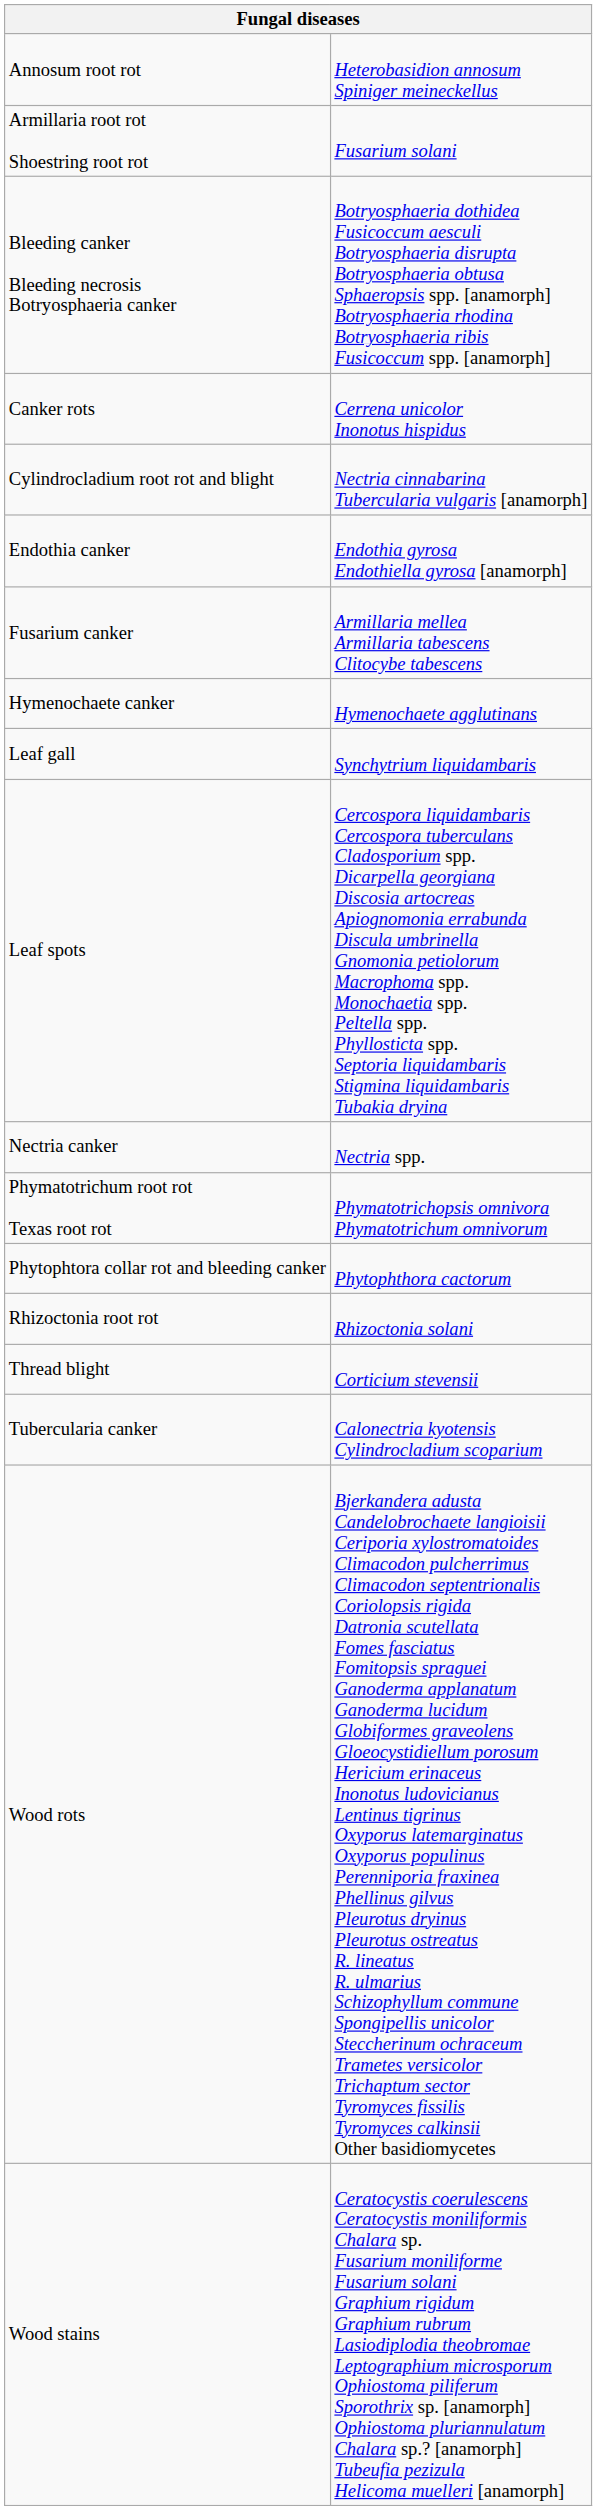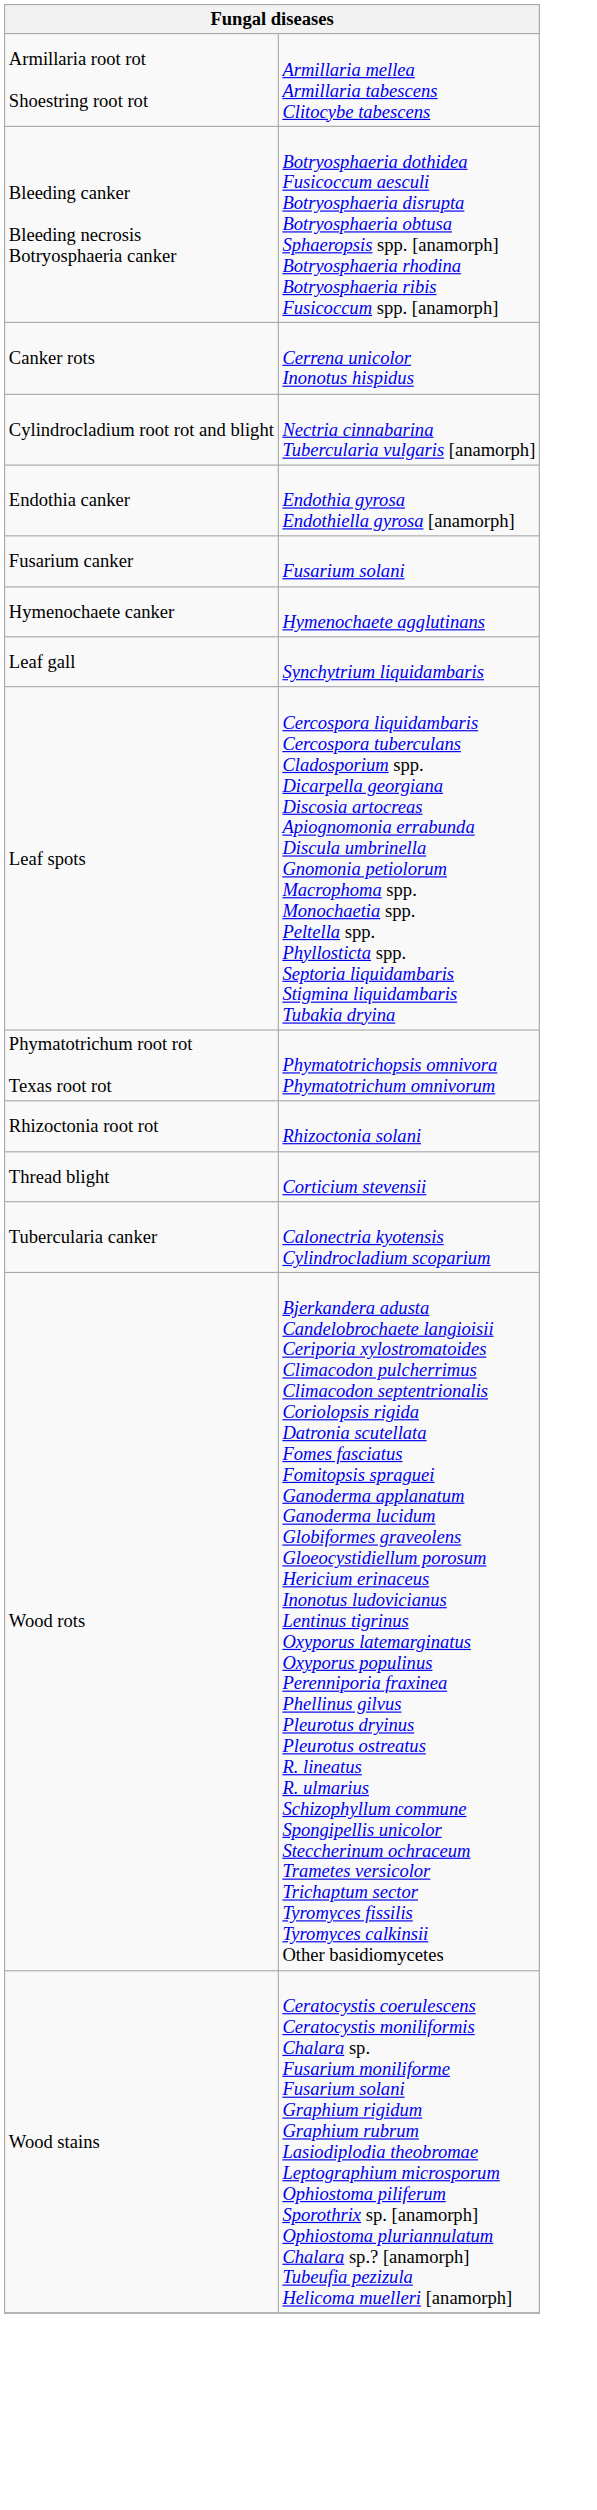- row: Annosum root rot | Heterobasidion annosum Spiniger meineckellus
Armillaria root rot Shoestring root rot | column 2: Fusarium solani -> Armillaria mellea Armillaria tabescens Clitocybe tabescens
Fusarium canker | column 2: Armillaria mellea Armillaria tabescens Clitocybe tabescens -> Fusarium solani
- row: Nectria canker | Nectria spp.
- row: Phytophtora collar rot and bleeding canker | Phytophthora cactorum
